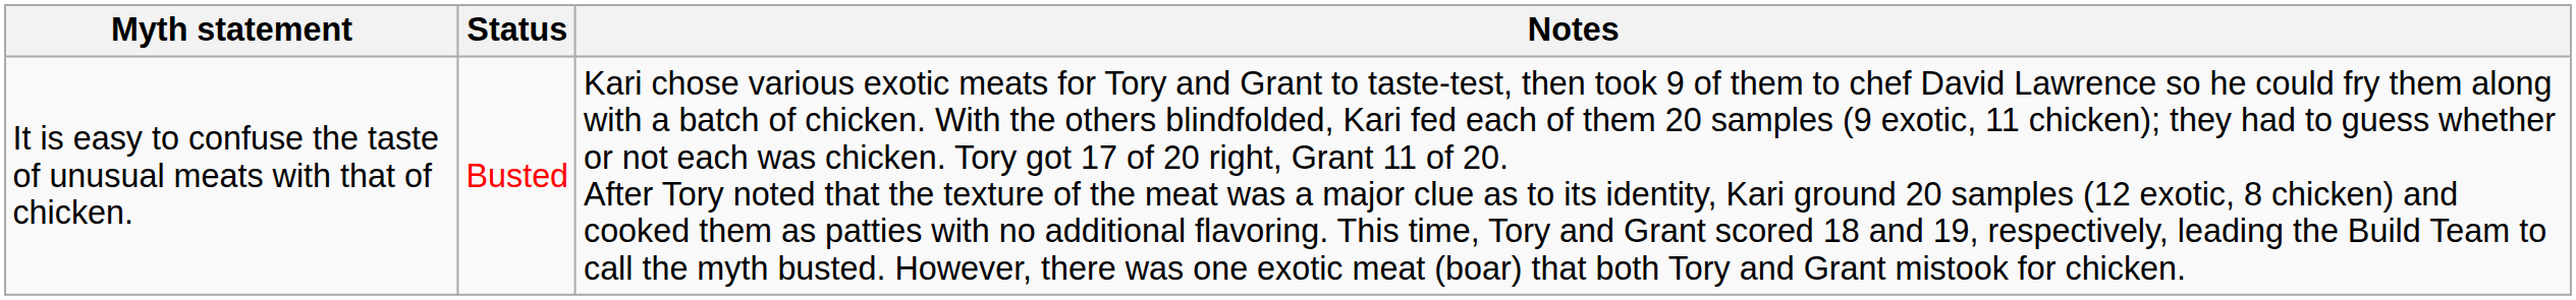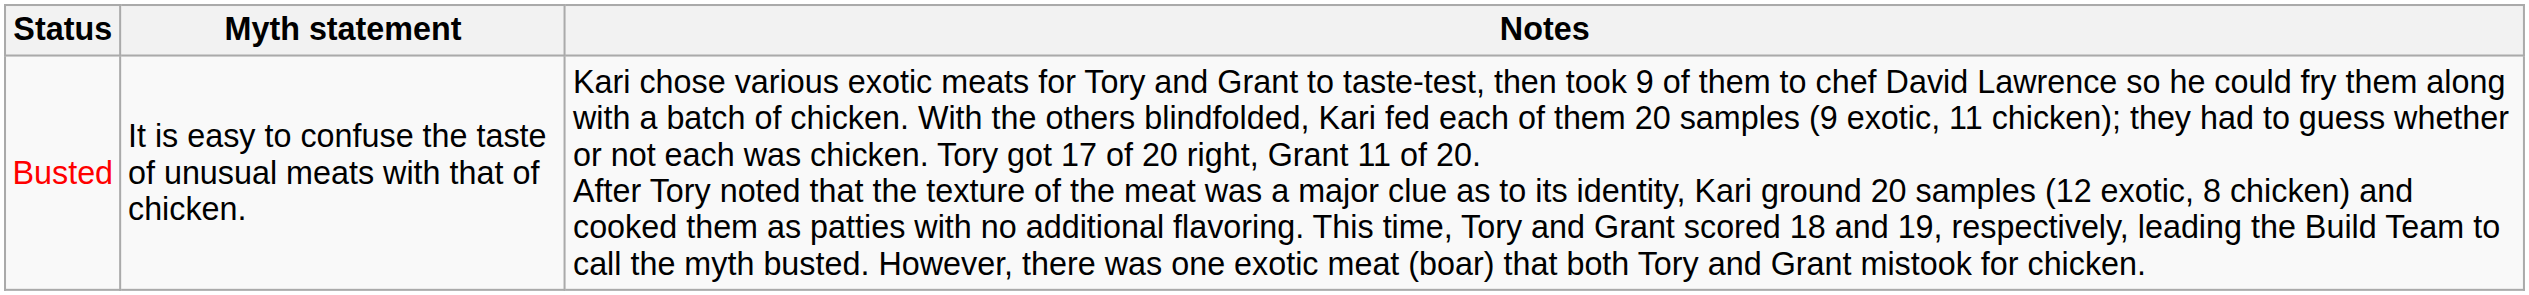columns swapped: Myth statement <-> Status
